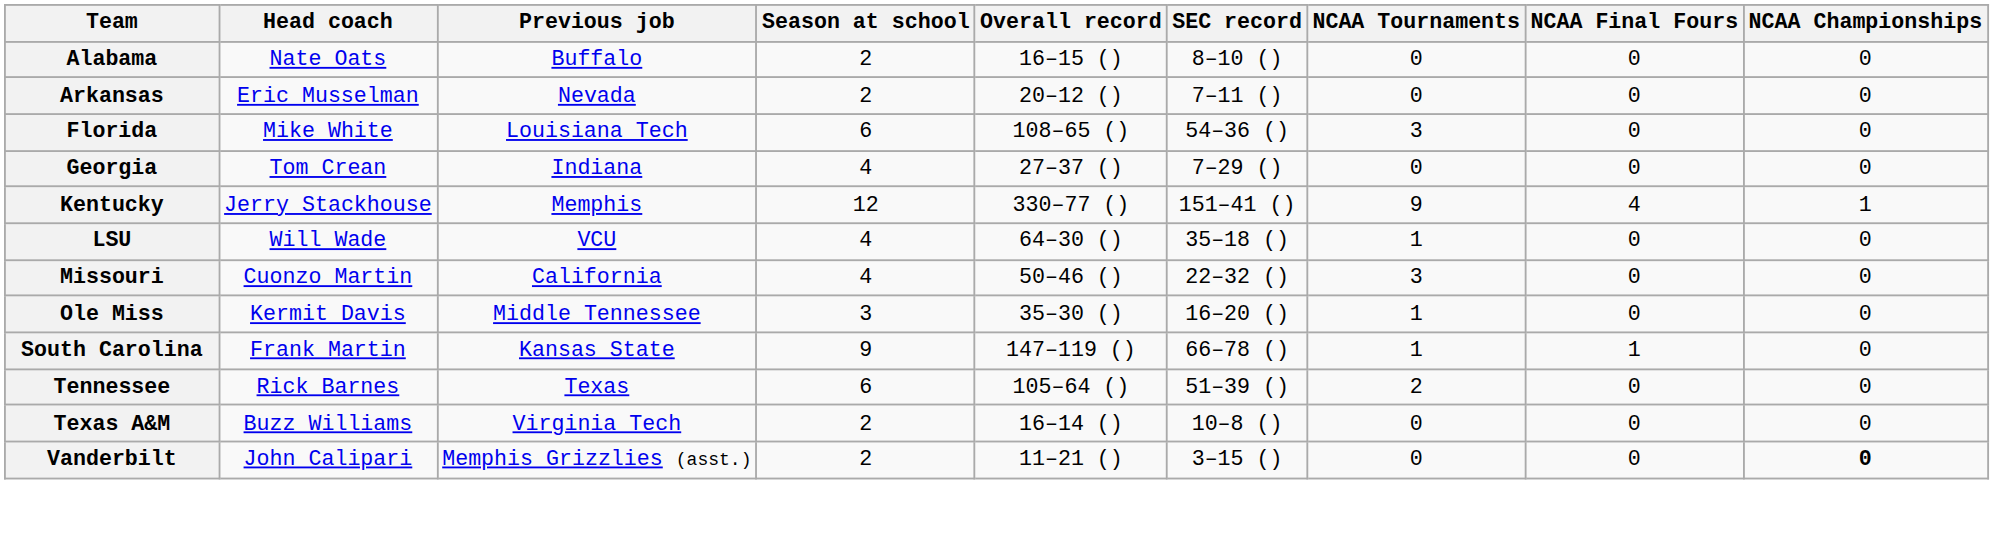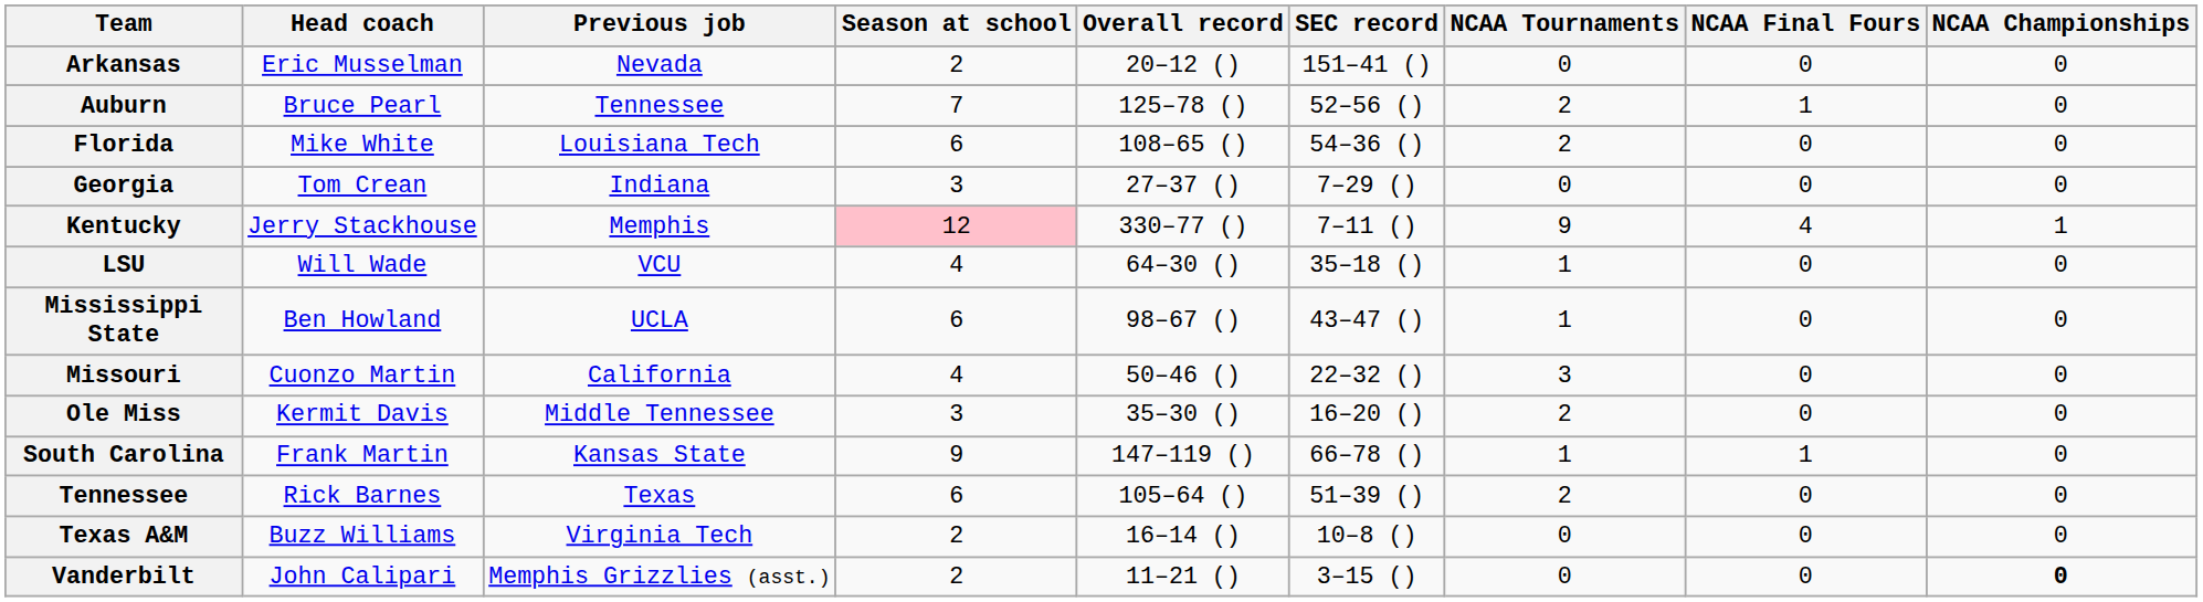- row: Alabama | Nate Oats | Buffalo | 2 | 16–15 () | 8–10 () | 0 | 0 | 0
Arkansas | SEC record: 7–11 () -> 151–41 ()
+ row: Auburn | Bruce Pearl | Tennessee | 7 | 125–78 () | 52–56 () | 2 | 1 | 0
Florida | NCAA Tournaments: 3 -> 2
Georgia | Season at school: 4 -> 3
Kentucky | Season at school: no background -> pink background
Kentucky | SEC record: 151–41 () -> 7–11 ()
+ row: Mississippi State | Ben Howland | UCLA | 6 | 98–67 () | 43–47 () | 1 | 0 | 0
Ole Miss | NCAA Tournaments: 1 -> 2
